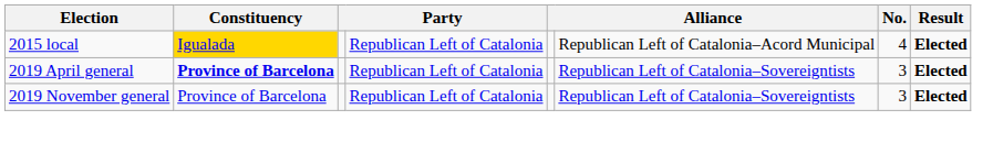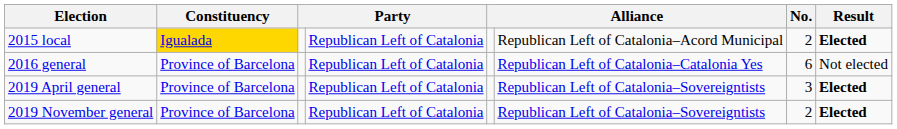2015 local | No.: 4 -> 2
+ row: 2016 general | Province of Barcelona | Republican Left of Catalonia | Republican Left of Catalonia–Catalonia Yes | 6 | Not elected
2019 April general | Constituency: bold -> normal
2019 November general | No.: 3 -> 2
